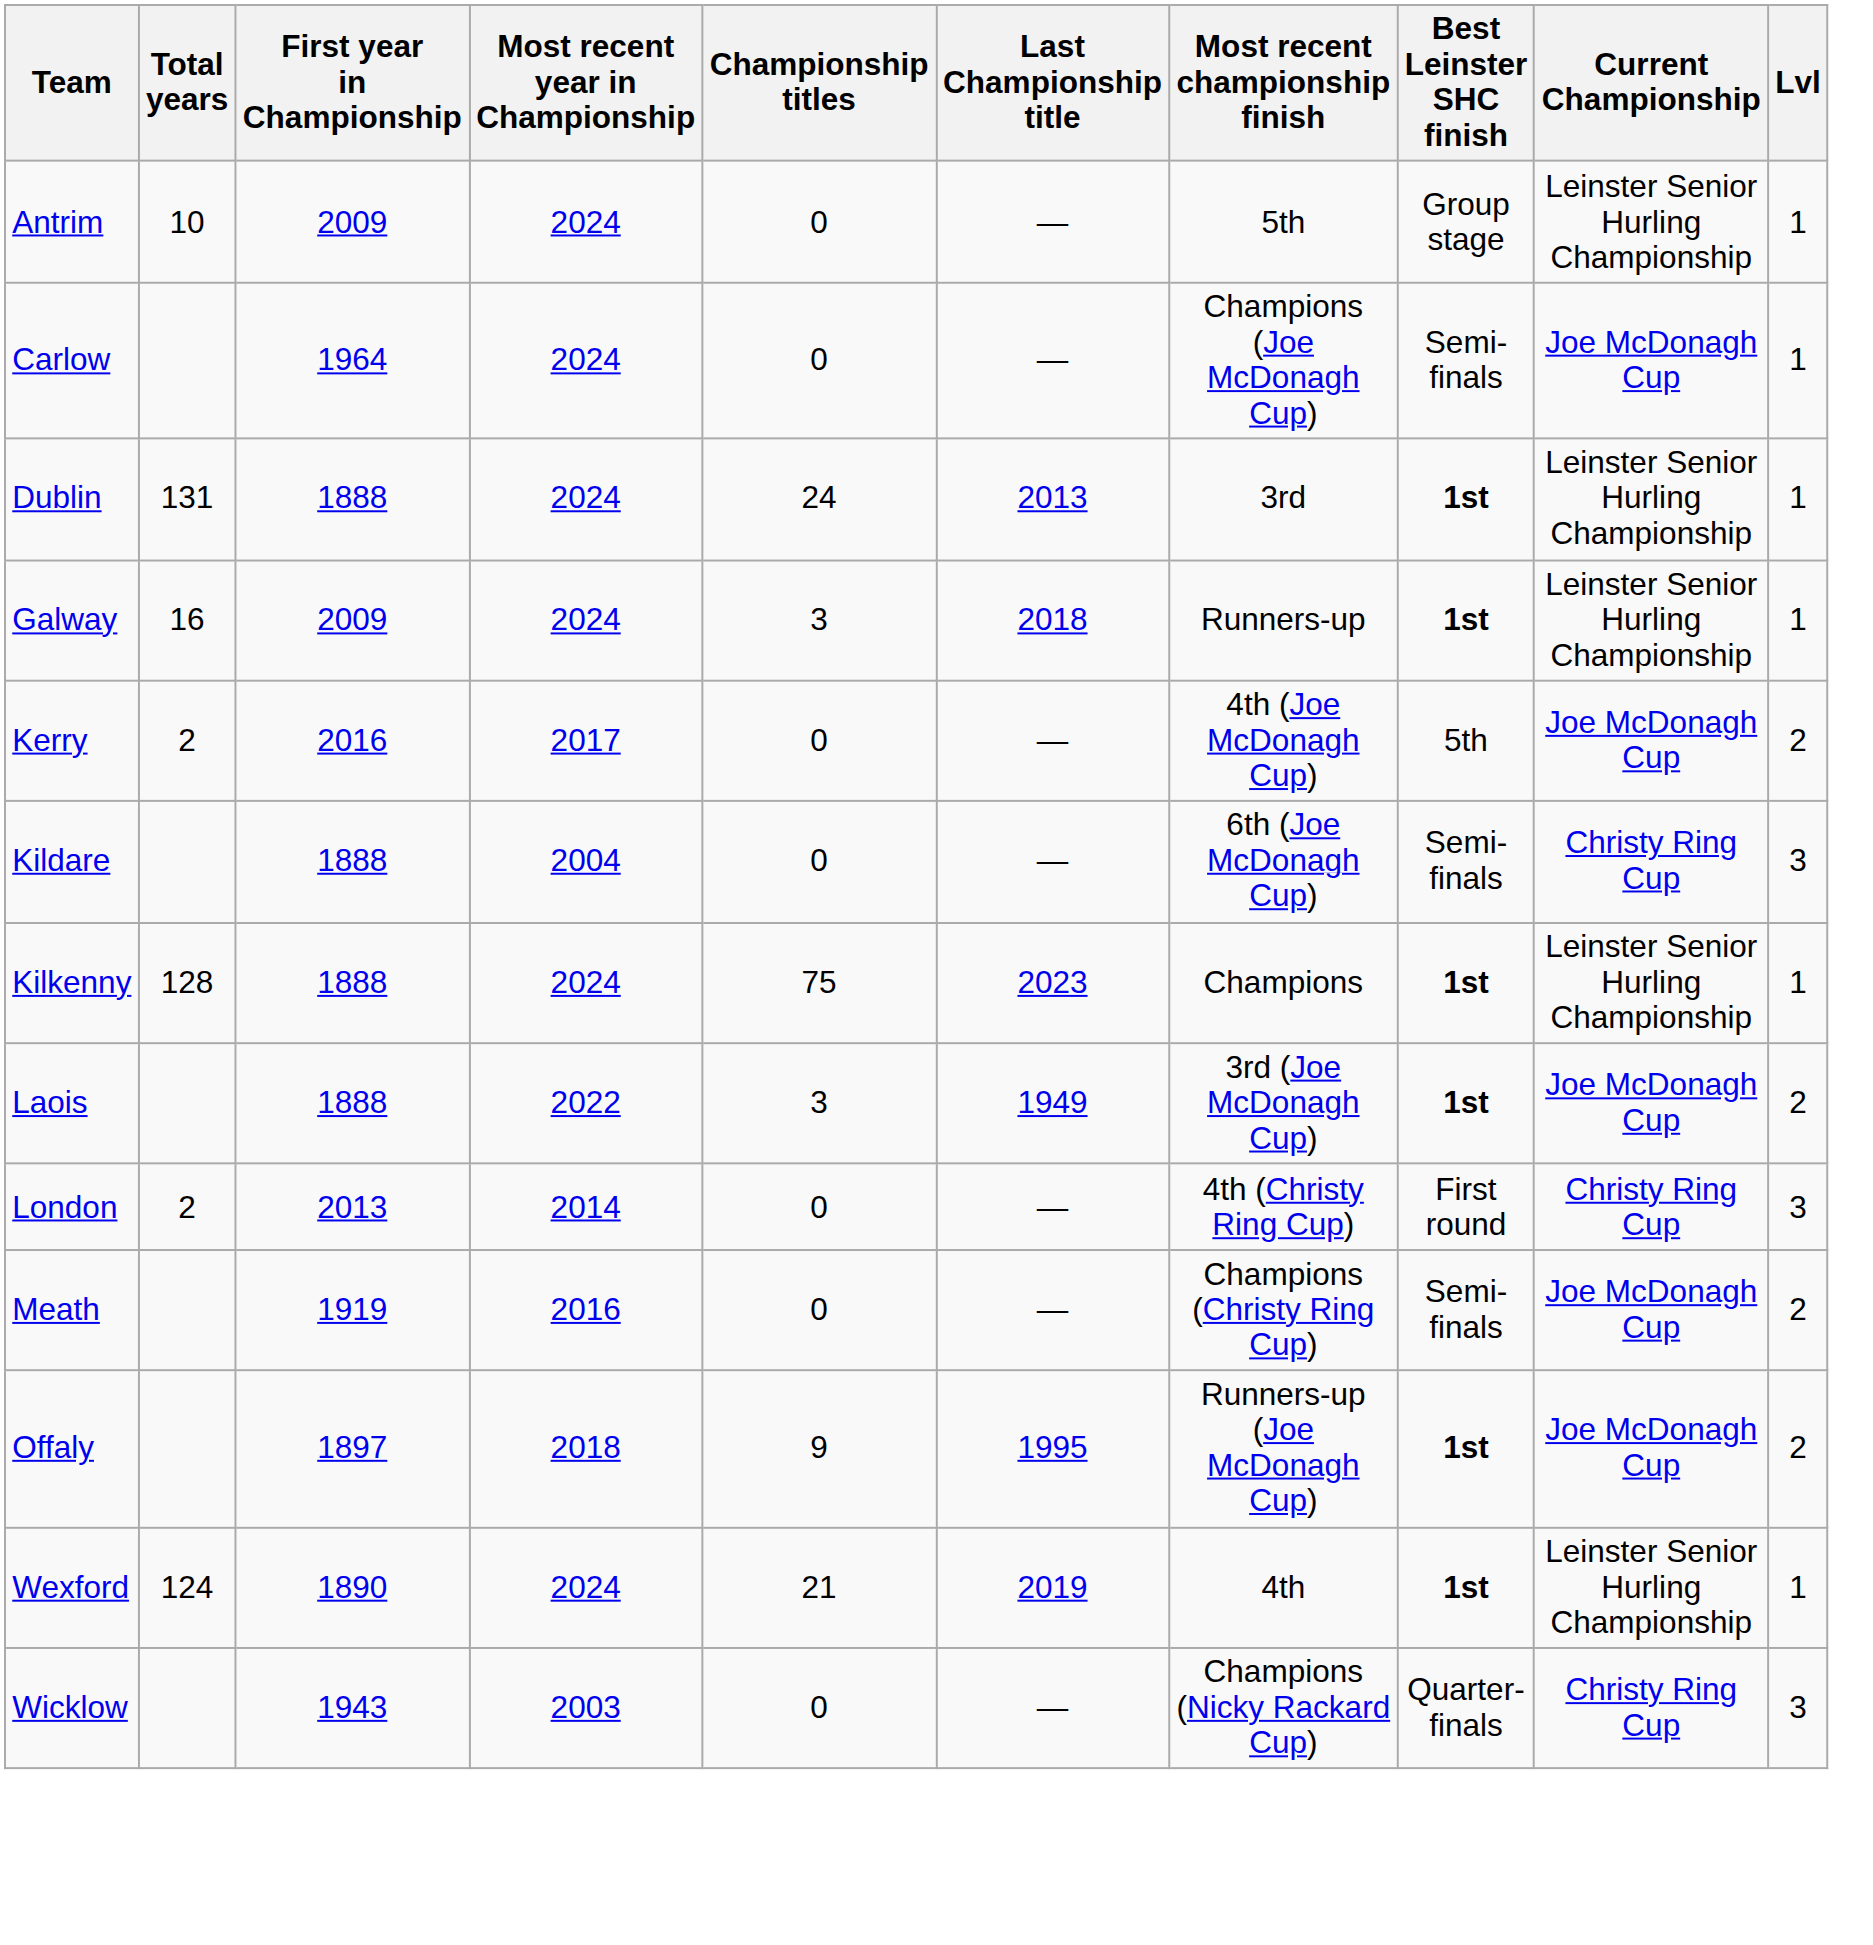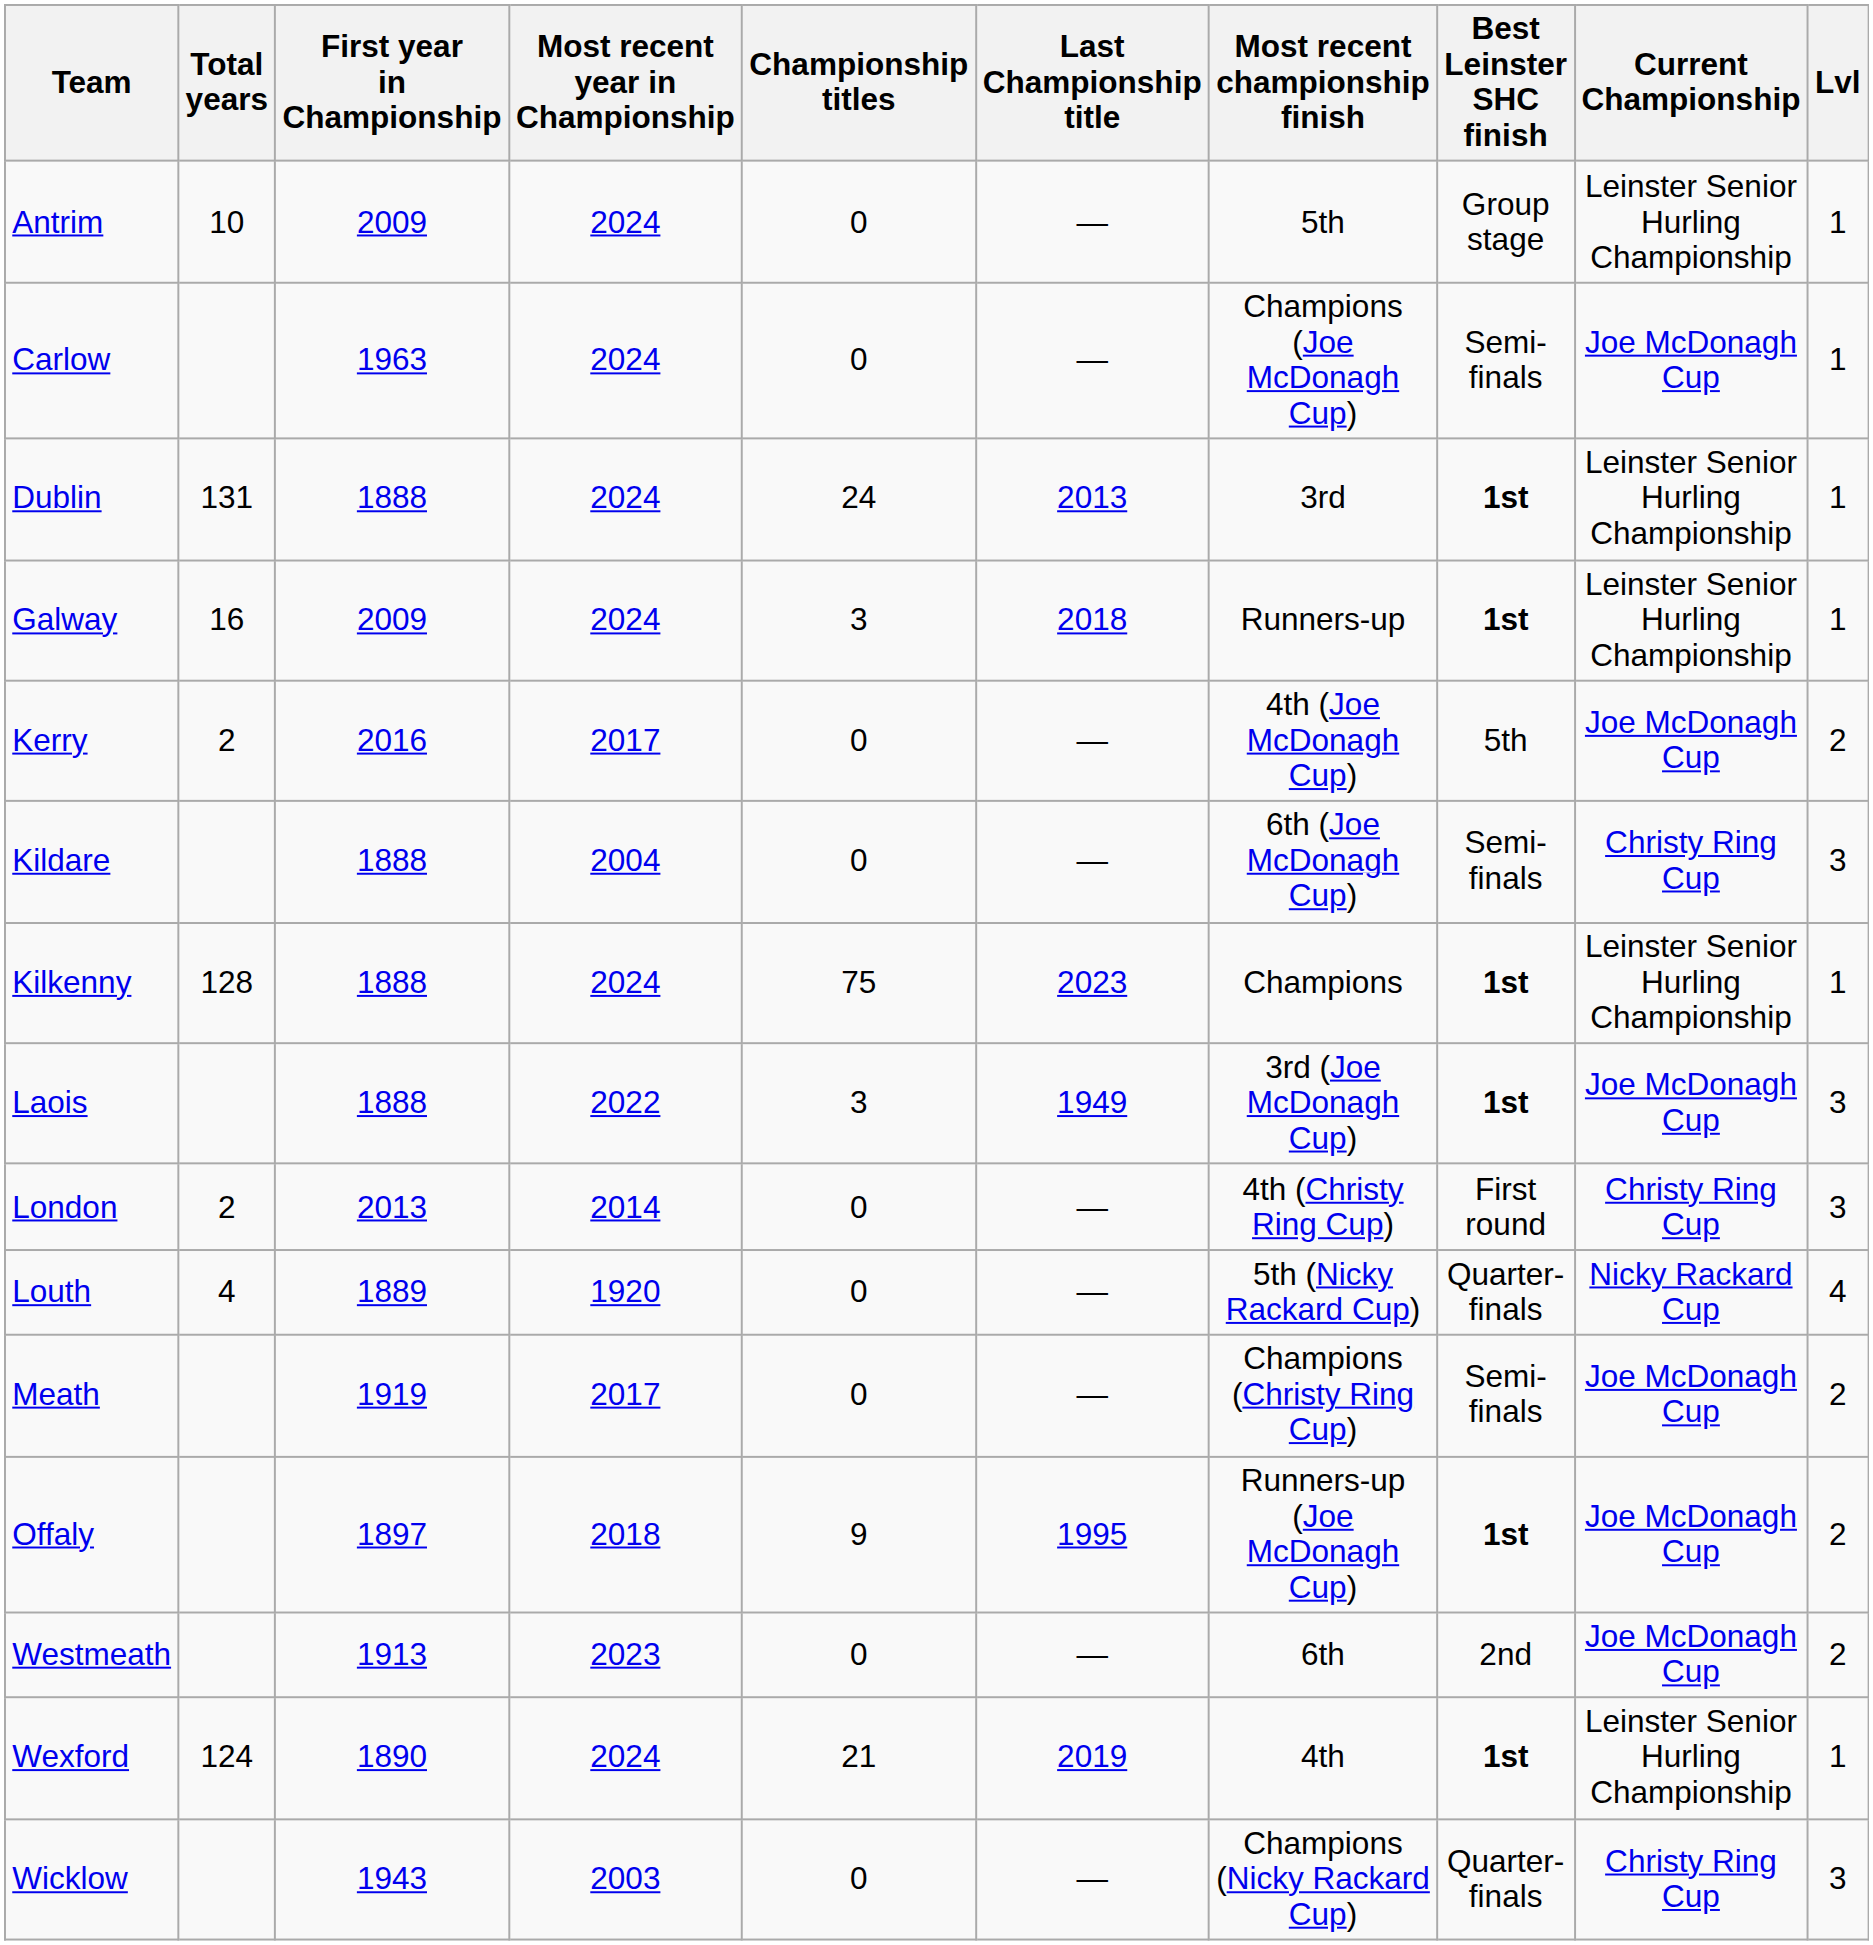Carlow | First year in Championship: 1964 -> 1963
Laois | Lvl: 2 -> 3
+ row: Louth | 4 | 1889 | 1920 | 0 | — | 5th (Nicky Rackard Cup) | Quarter-finals | Nicky Rackard Cup | 4
Meath | Most recent year in Championship: 2016 -> 2017
+ row: Westmeath | 1913 | 2023 | 0 | — | 6th | 2nd | Joe McDonagh Cup | 2
